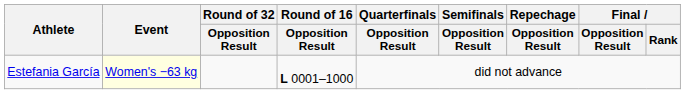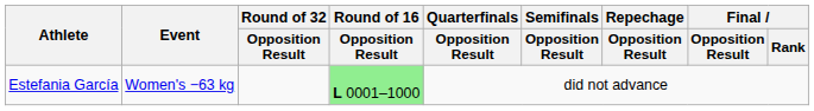Estefania García | Event: lightyellow background -> no background
Estefania García | Round of 16 / Opposition Result: no background -> lightgreen background
